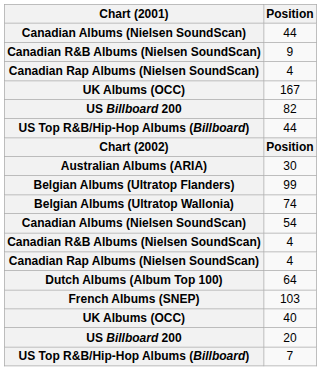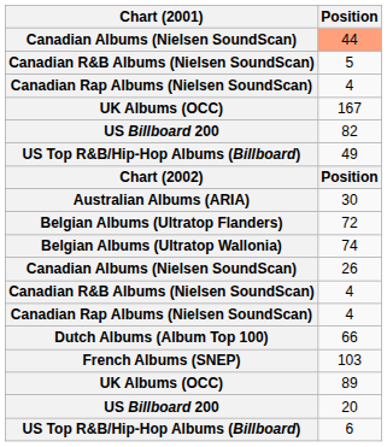row 2 | Position: no background -> lightsalmon background
row 3 | Position: 9 -> 5
row 7 | Position: 44 -> 49
row 10 | Position: 99 -> 72
row 12 | Position: 54 -> 26
row 15 | Position: 64 -> 66
row 17 | Position: 40 -> 89
row 19 | Position: 7 -> 6
